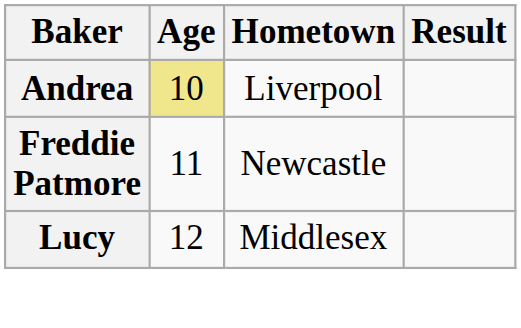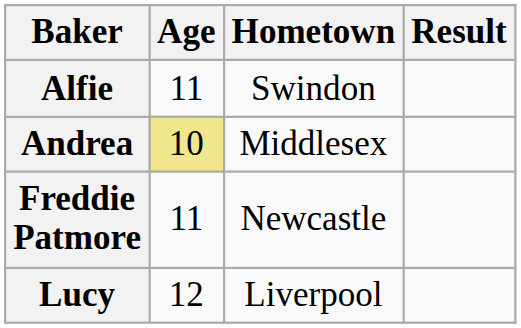+ row: Alfie | 11 | Swindon
Andrea | Hometown: Liverpool -> Middlesex
Lucy | Hometown: Middlesex -> Liverpool
